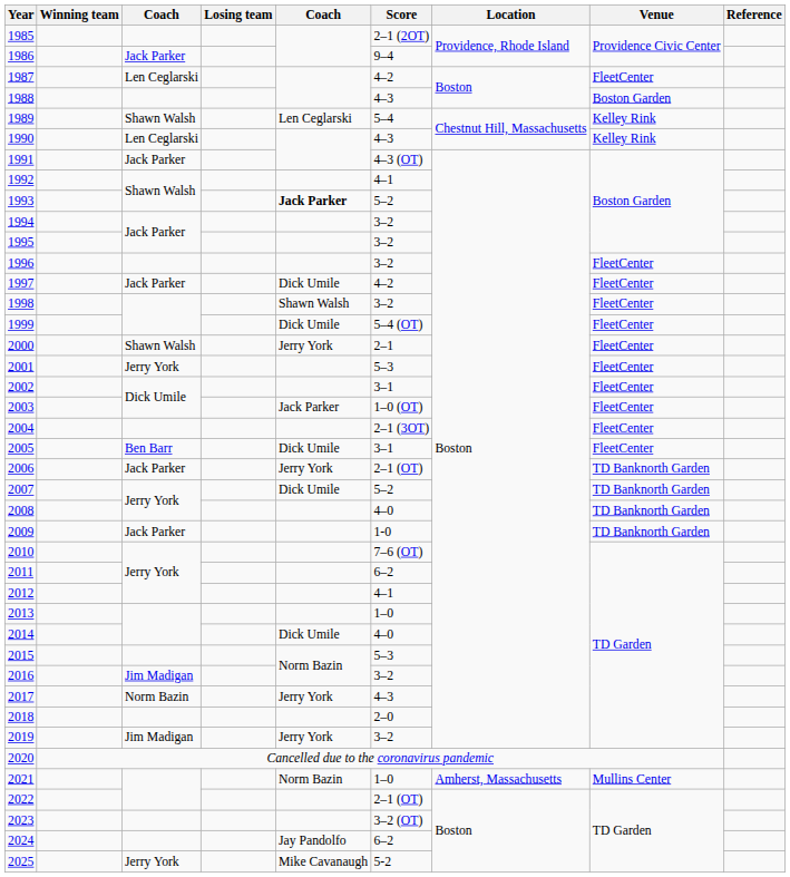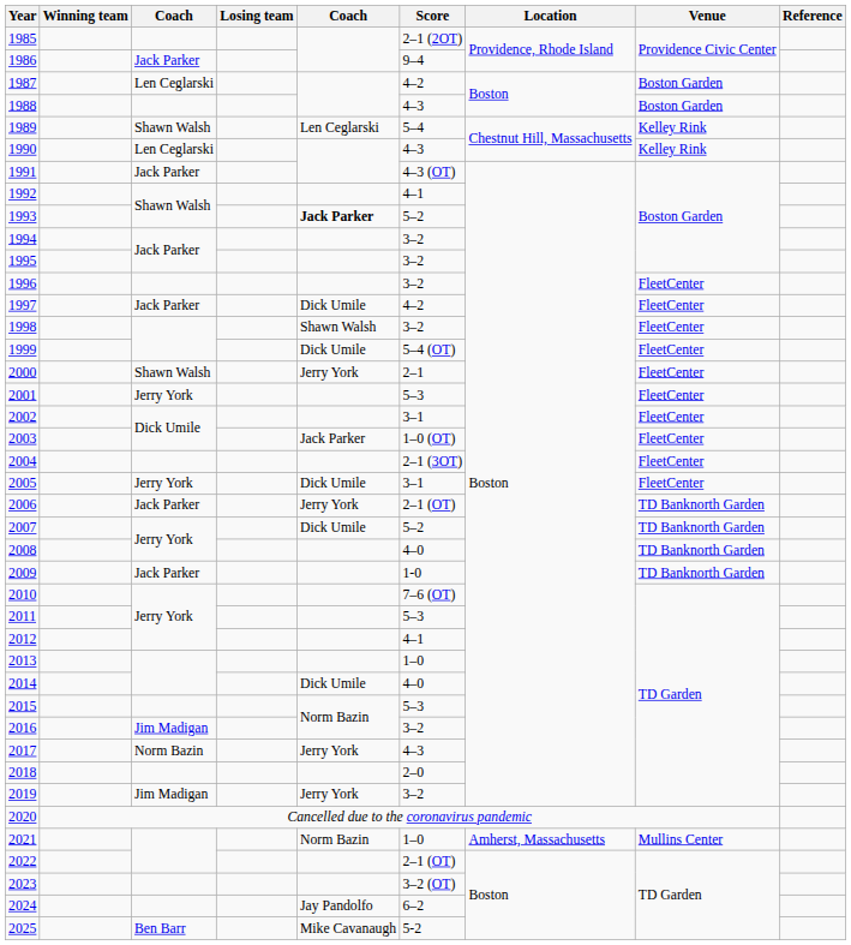1987 | Venue: FleetCenter -> Boston Garden
2005 | column 3: Ben Barr -> Jerry York
2011 | Score: 6–2 -> 5–3
2025 | column 3: Jerry York -> Ben Barr
